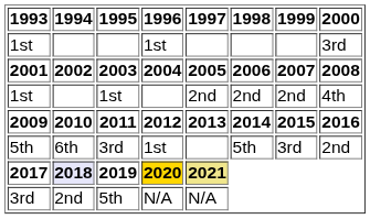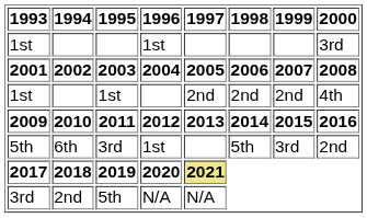2019 | 1994: lavender background -> no background
2019 | 1996: gold background -> no background
